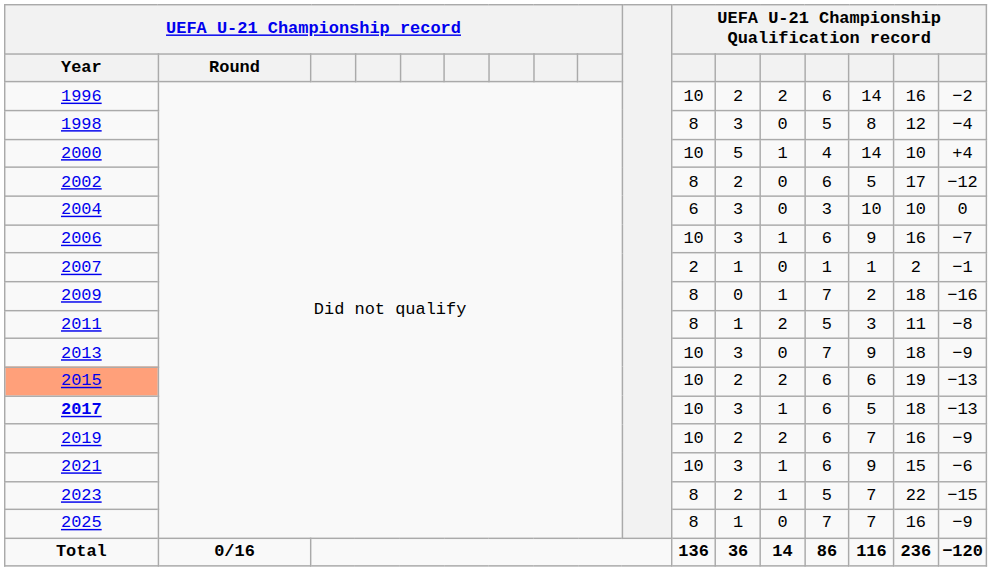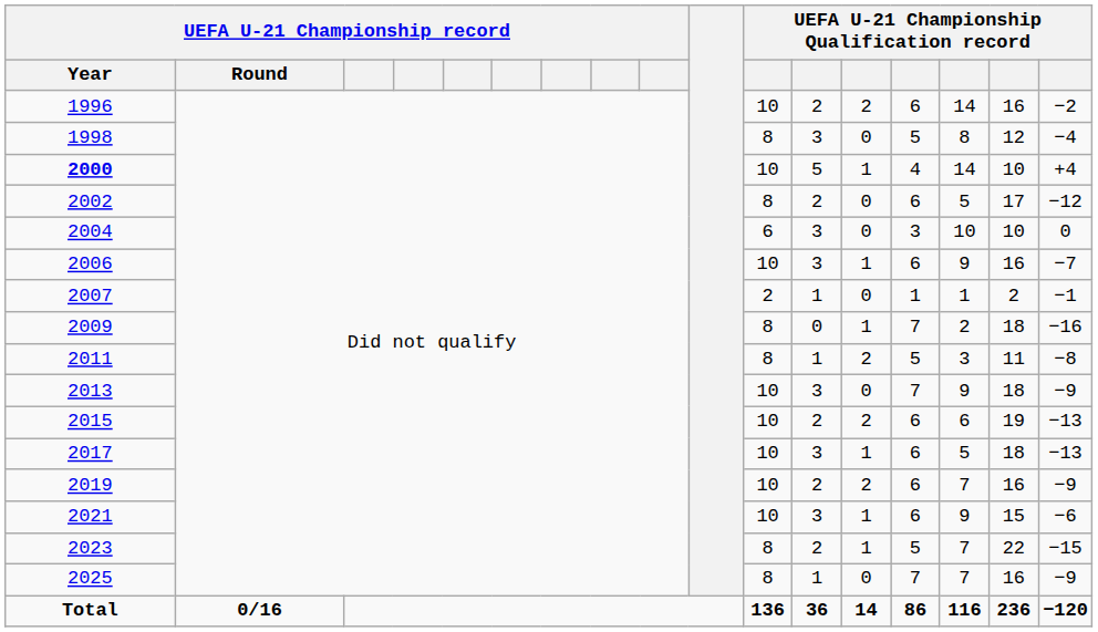2000 | UEFA U-21 Championship record / Year: normal -> bold
2015 | UEFA U-21 Championship record / Year: lightsalmon background -> no background
2017 | UEFA U-21 Championship record / Year: bold -> normal
